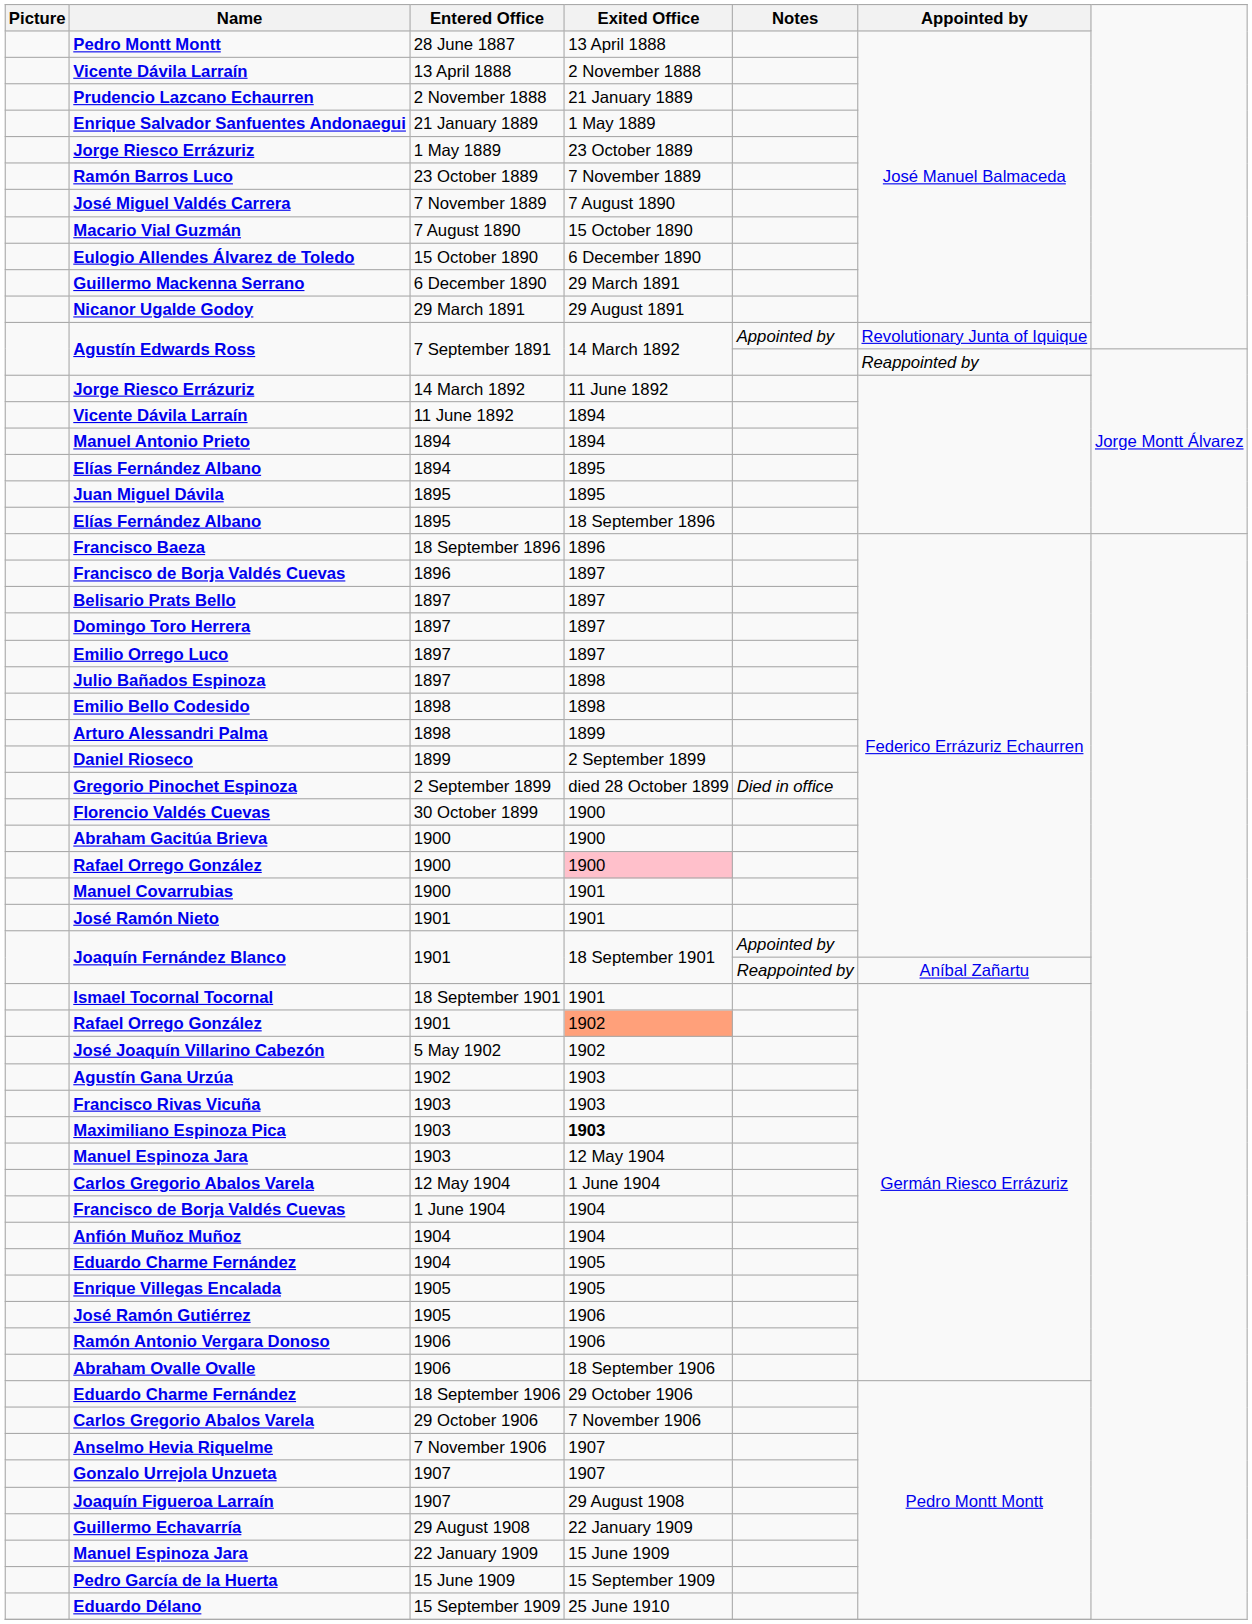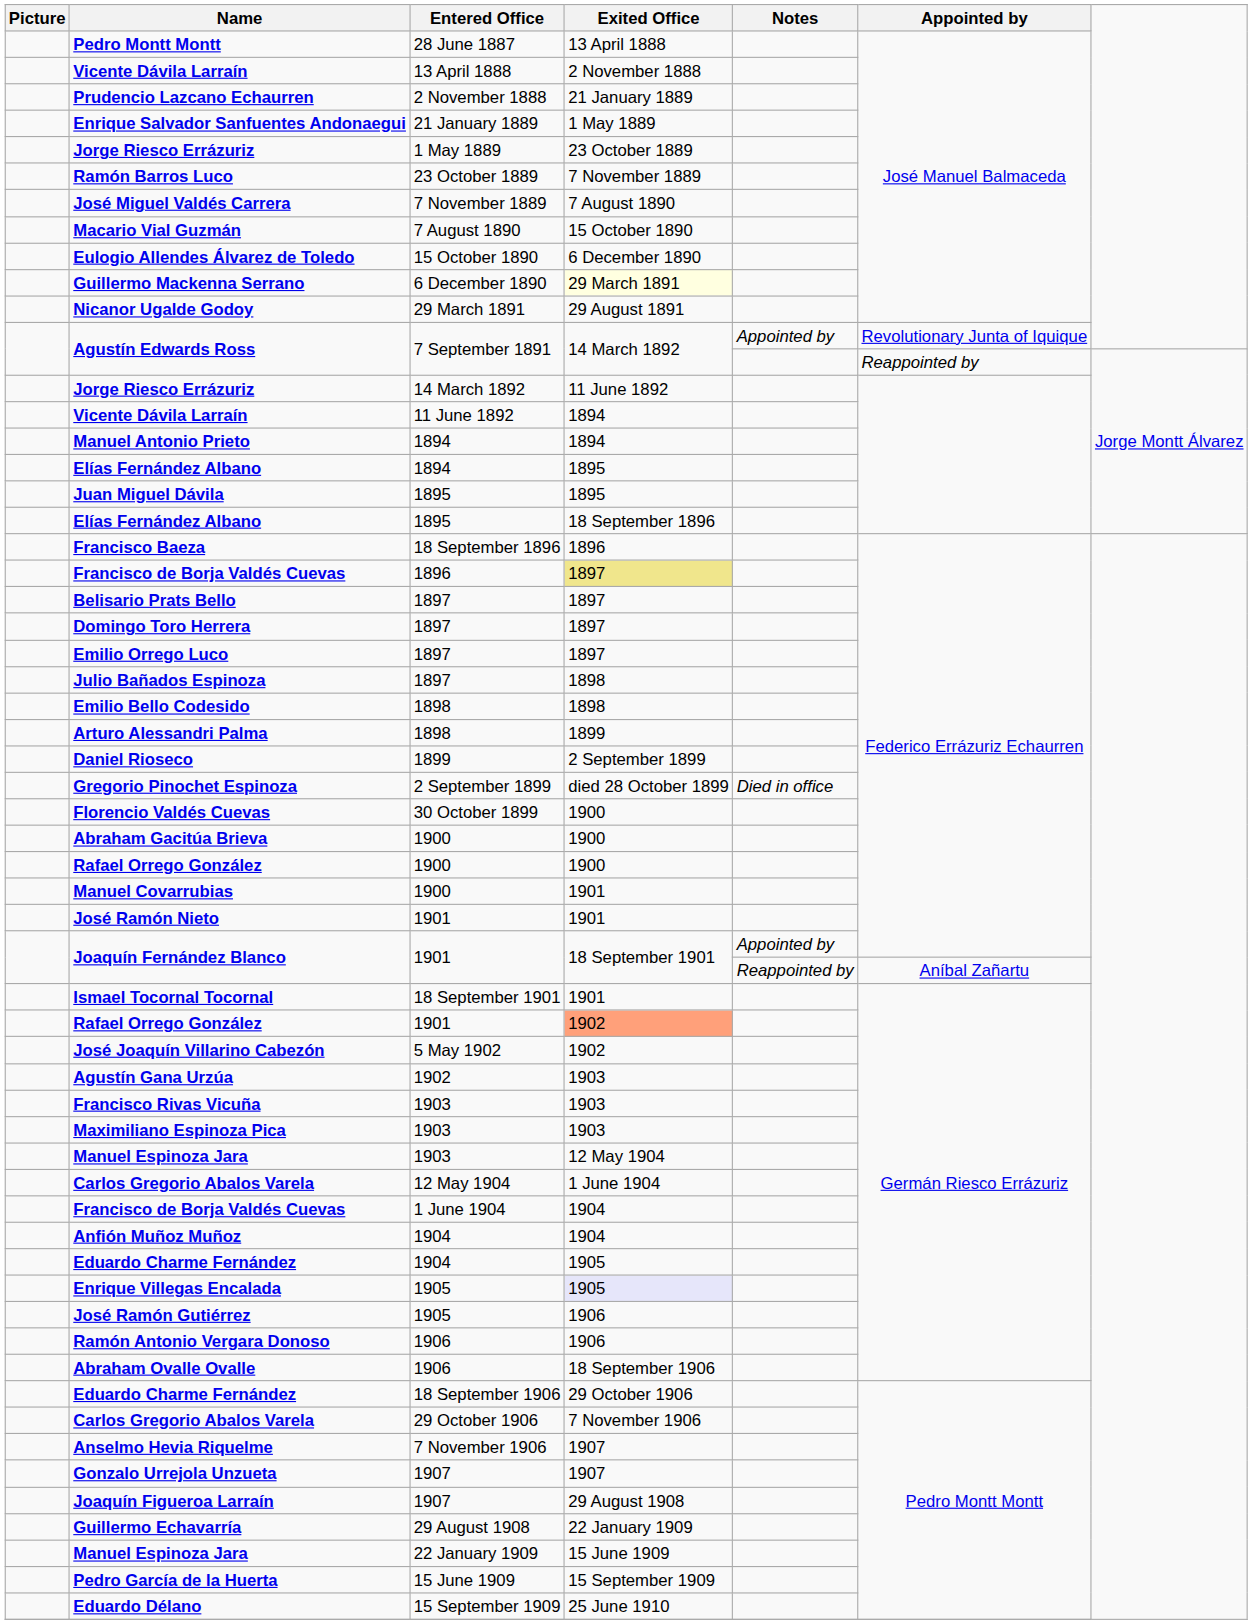Guillermo Mackenna Serrano | Exited Office: no background -> lightyellow background
Francisco de Borja Valdés Cuevas / 1896 | Exited Office: no background -> khaki background
Rafael Orrego González / 1900 | Exited Office: pink background -> no background
Maximiliano Espinoza Pica | Exited Office: bold -> normal
Enrique Villegas Encalada | Exited Office: no background -> lavender background
